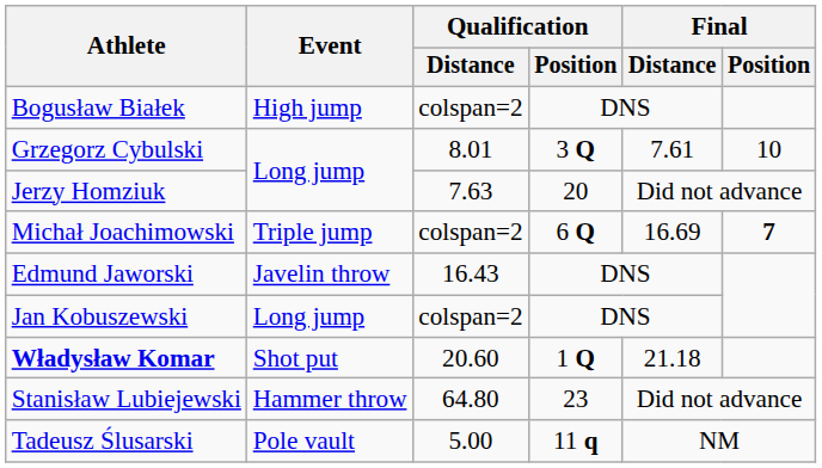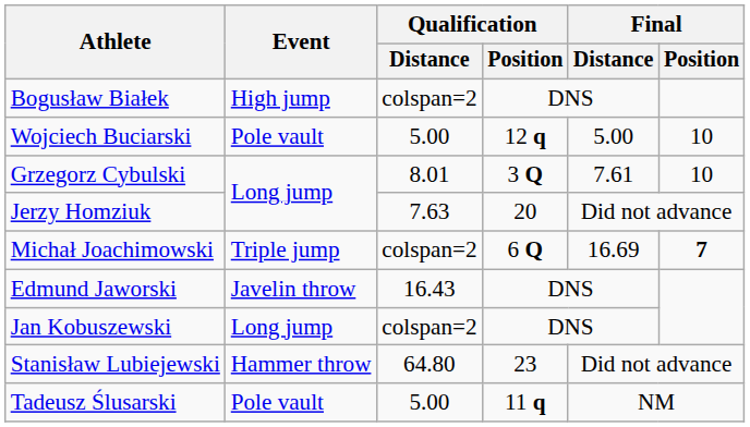+ row: Wojciech Buciarski | Pole vault | 5.00 | 12 q | 5.00 | 10
- row: Władysław Komar | Shot put | 20.60 | 1 Q | 21.18
